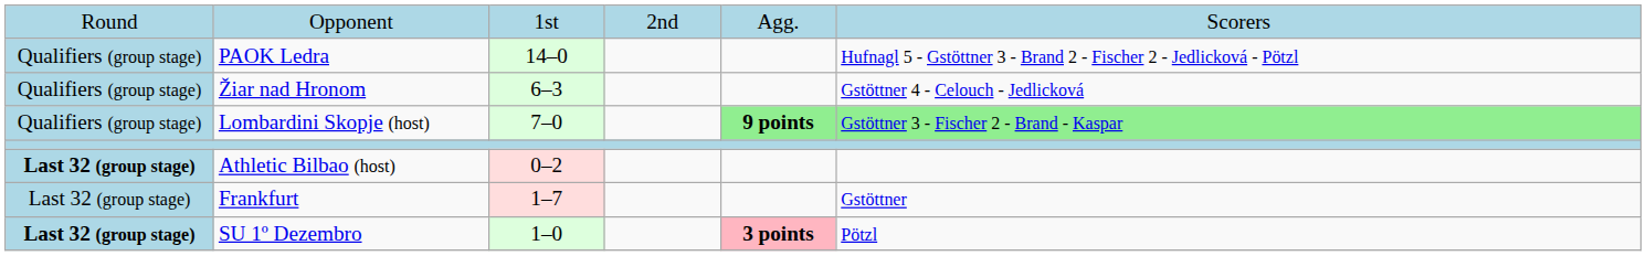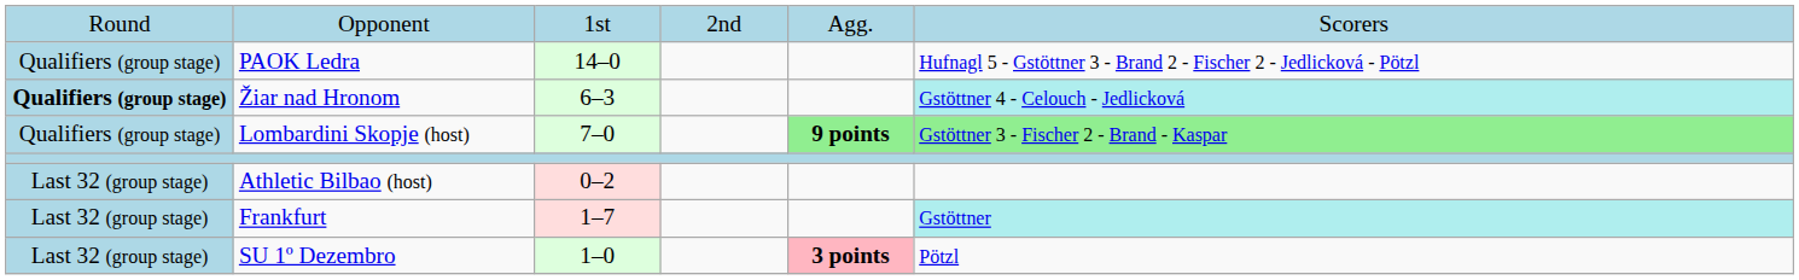Žiar nad Hronom | column 1: normal -> bold
Žiar nad Hronom | column 6: no background -> paleturquoise background
Athletic Bilbao (host) | column 1: bold -> normal
Frankfurt | column 6: no background -> paleturquoise background
SU 1º Dezembro | column 1: bold -> normal
